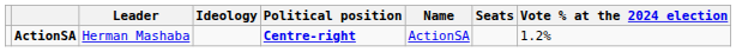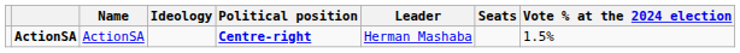columns swapped: Name <-> Leader
row 2 | Vote % at the 2024 election: 1.2% -> 1.5%
